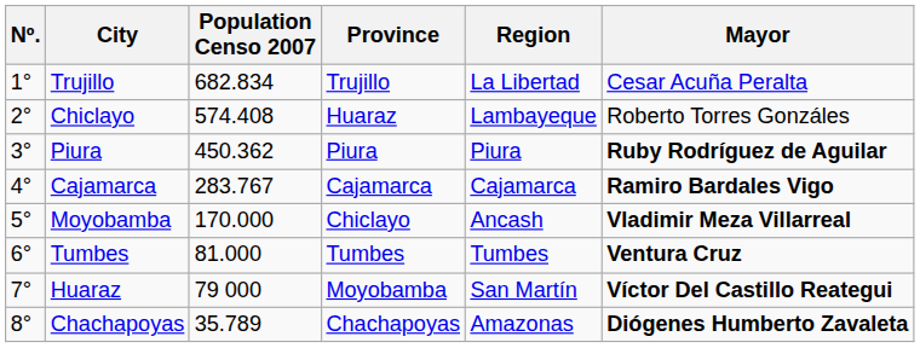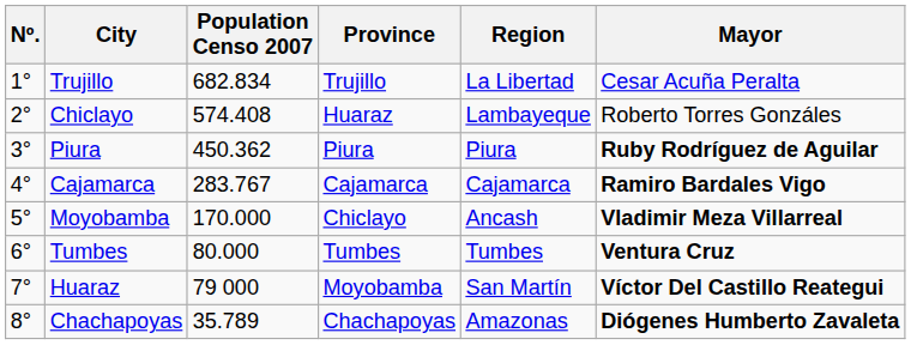row 7 | Population Censo 2007: 81.000 -> 80.000
